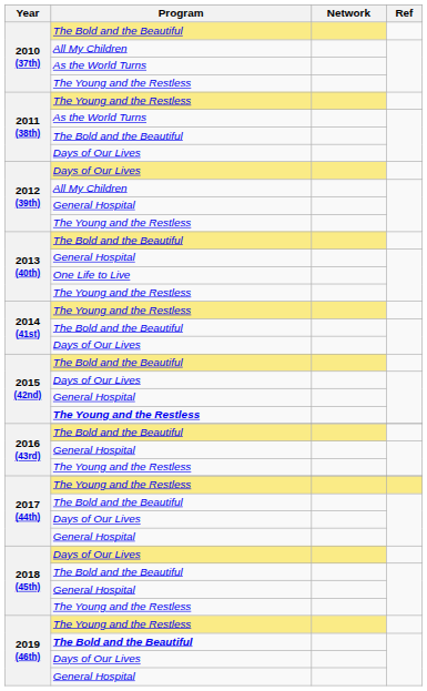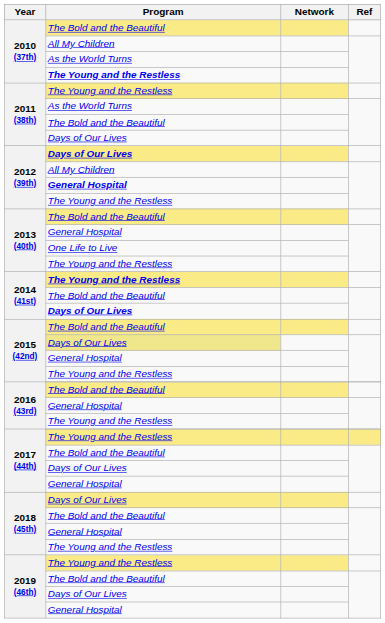2010 (37th) / The Young and the Restless | Program: normal -> bold
2012 (39th) / Days of Our Lives | Program: normal -> bold
2012 (39th) / General Hospital | Program: normal -> bold
2014 (41st) / The Young and the Restless | Program: normal -> bold
2014 (41st) / Days of Our Lives | Program: normal -> bold
2015 (42nd) / Days of Our Lives | Program: no background -> khaki background
2015 (42nd) / The Young and the Restless | Program: bold -> normal
2019 (46th) / The Bold and the Beautiful | Program: bold -> normal
